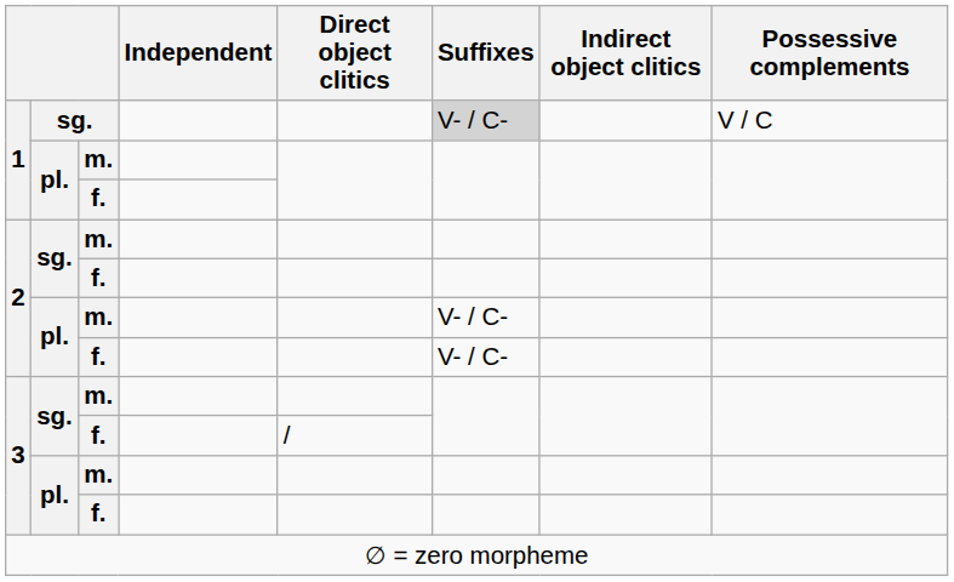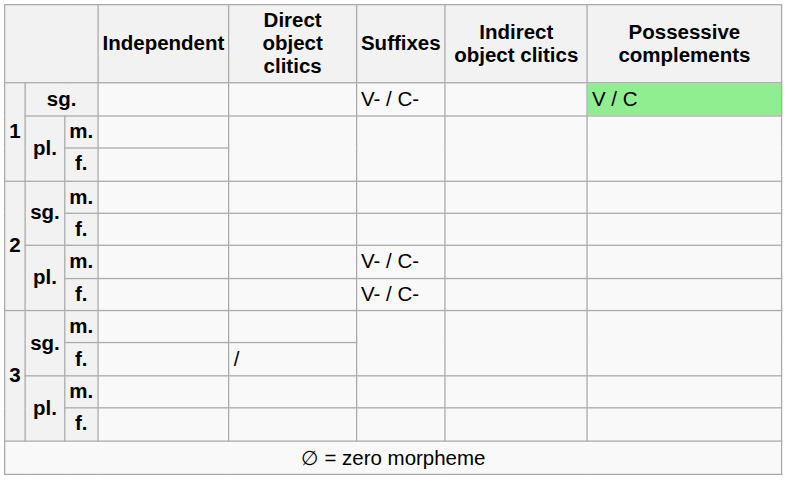1 / sg. | Suffixes: lightgrey background -> no background
1 / sg. | Possessive complements: no background -> lightgreen background
